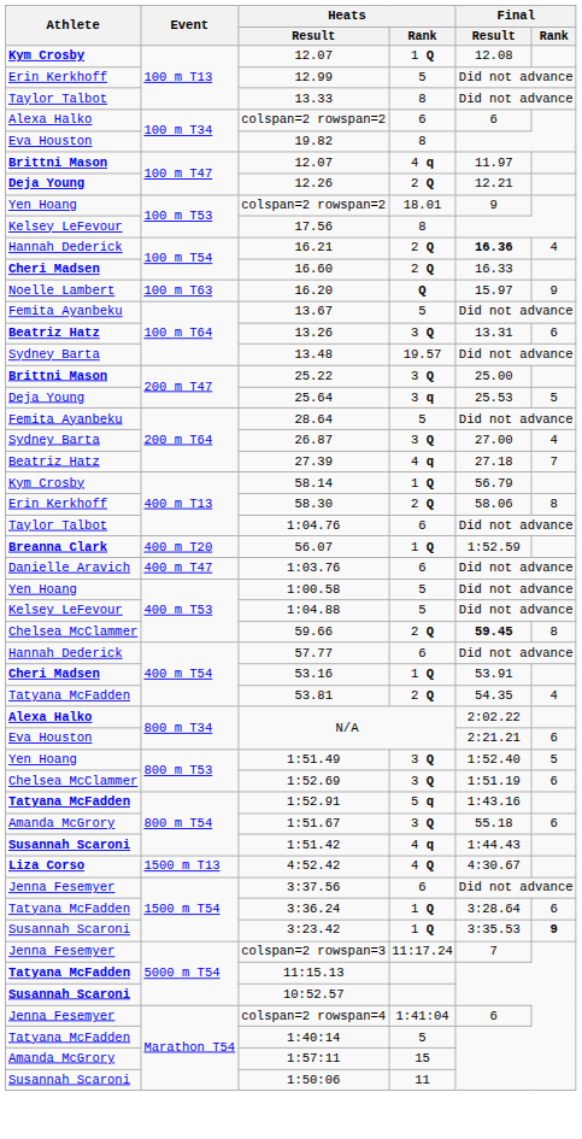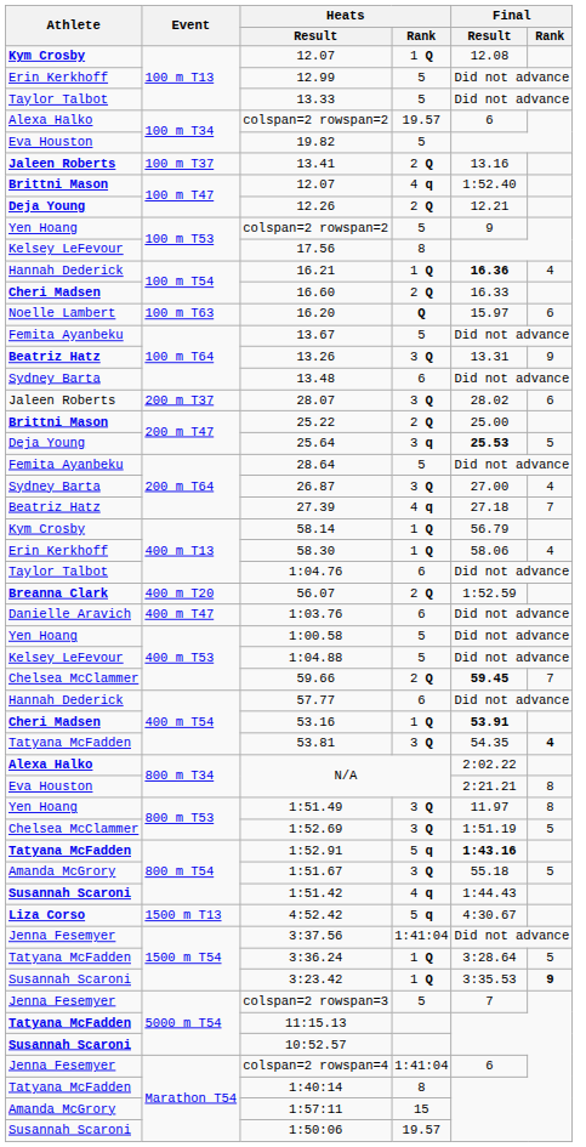13.33 | Heats / Rank: 8 -> 5
Alexa Halko / colspan=2 rowspan=2 | Heats / Rank: 6 -> 19.57
19.82 | Heats / Rank: 8 -> 5
+ row: Jaleen Roberts | 100 m T37 | 13.41 | 2 Q | 13.16
Brittni Mason / 12.07 | Final / Result: 11.97 -> 1:52.40
Yen Hoang / colspan=2 rowspan=2 | Heats / Rank: 18.01 -> 5
16.21 | Heats / Rank: 2 Q -> 1 Q
16.20 | Final / Rank: 9 -> 6
13.26 | Final / Rank: 6 -> 9
13.48 | Heats / Rank: 19.57 -> 6
+ row: Jaleen Roberts | 200 m T37 | 28.07 | 3 Q | 28.02 | 6
25.22 | Heats / Rank: 3 Q -> 2 Q
25.64 | Final / Result: normal -> bold
58.30 | Heats / Rank: 2 Q -> 1 Q
58.30 | Final / Rank: 8 -> 4
56.07 | Heats / Rank: 1 Q -> 2 Q
59.66 | Final / Rank: 8 -> 7
53.16 | Final / Result: normal -> bold
53.81 | Heats / Rank: 2 Q -> 3 Q
53.81 | Final / Rank: normal -> bold
Eva Houston / N/A | Final / Rank: 6 -> 8
1:51.49 | Final / Result: 1:52.40 -> 11.97
1:51.49 | Final / Rank: 5 -> 8
1:52.69 | Final / Rank: 6 -> 5
1:52.91 | Final / Result: normal -> bold
1:51.67 | Final / Rank: 6 -> 5
4:52.42 | Heats / Rank: 4 Q -> 5 q
3:37.56 | Heats / Rank: 6 -> 1:41:04
3:36.24 | Final / Rank: 6 -> 5
colspan=2 rowspan=3 | Heats / Rank: 11:17.24 -> 5
1:40:14 | Heats / Rank: 5 -> 8
1:50:06 | Heats / Rank: 11 -> 19.57
